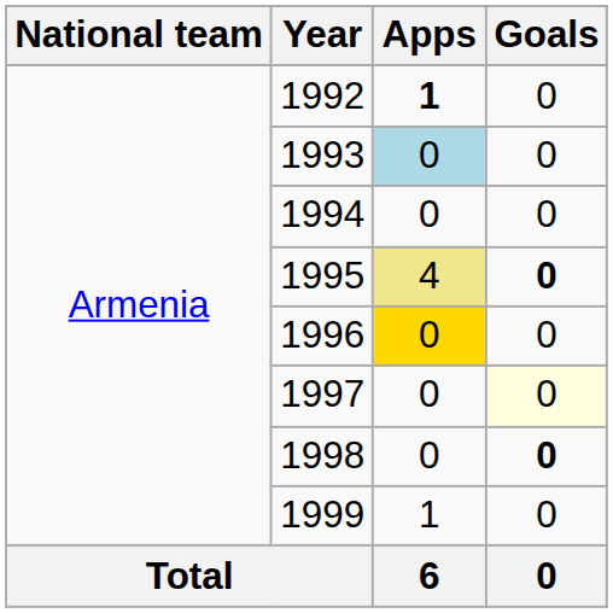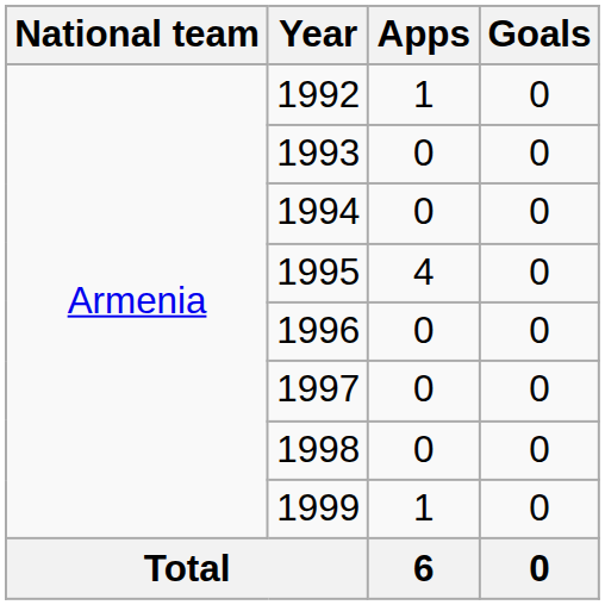1992 | Apps: bold -> normal
1993 | Apps: lightblue background -> no background
1995 | Apps: khaki background -> no background
1995 | Goals: bold -> normal
1996 | Apps: gold background -> no background
1997 | Goals: lightyellow background -> no background
1998 | Goals: bold -> normal
